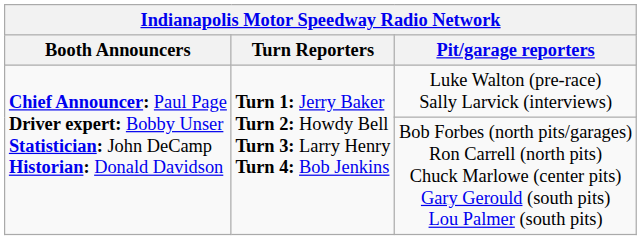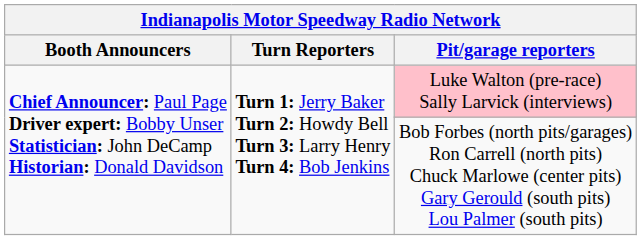Luke Walton (pre-race) Sally Larvick (interviews) | Pit/garage reporters: no background -> pink background
